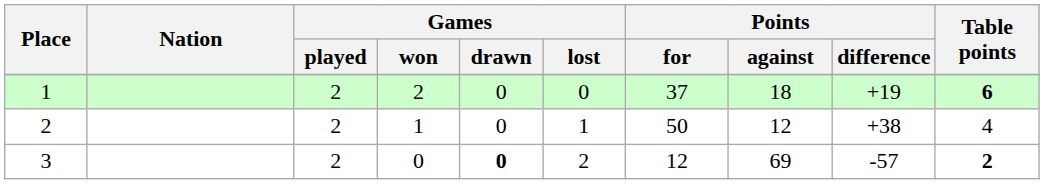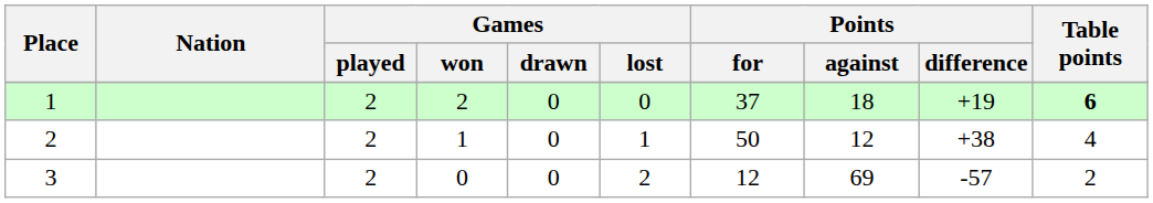3 | Games / drawn: bold -> normal
3 | Table points: bold -> normal
